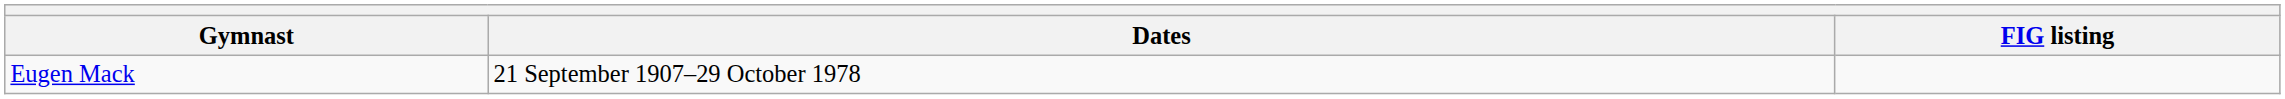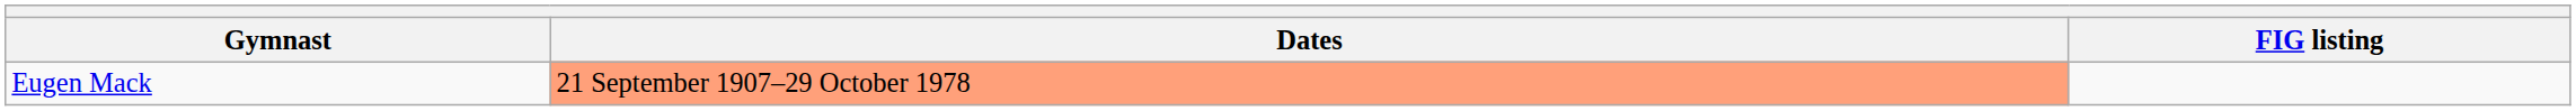Eugen Mack | Dates: no background -> lightsalmon background
